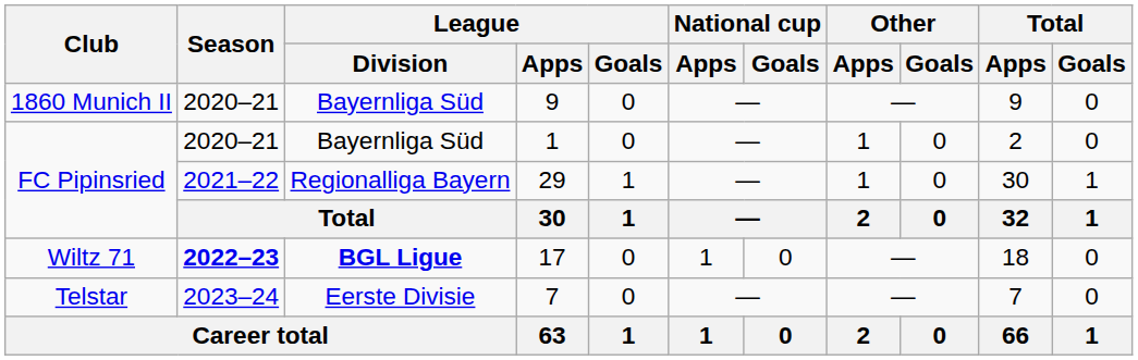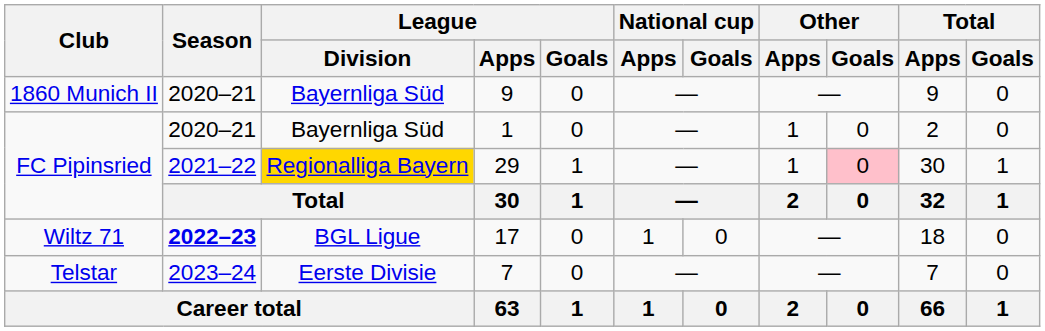29 | League / Division: no background -> gold background
29 | Other / Goals: no background -> pink background
17 | League / Division: bold -> normal
